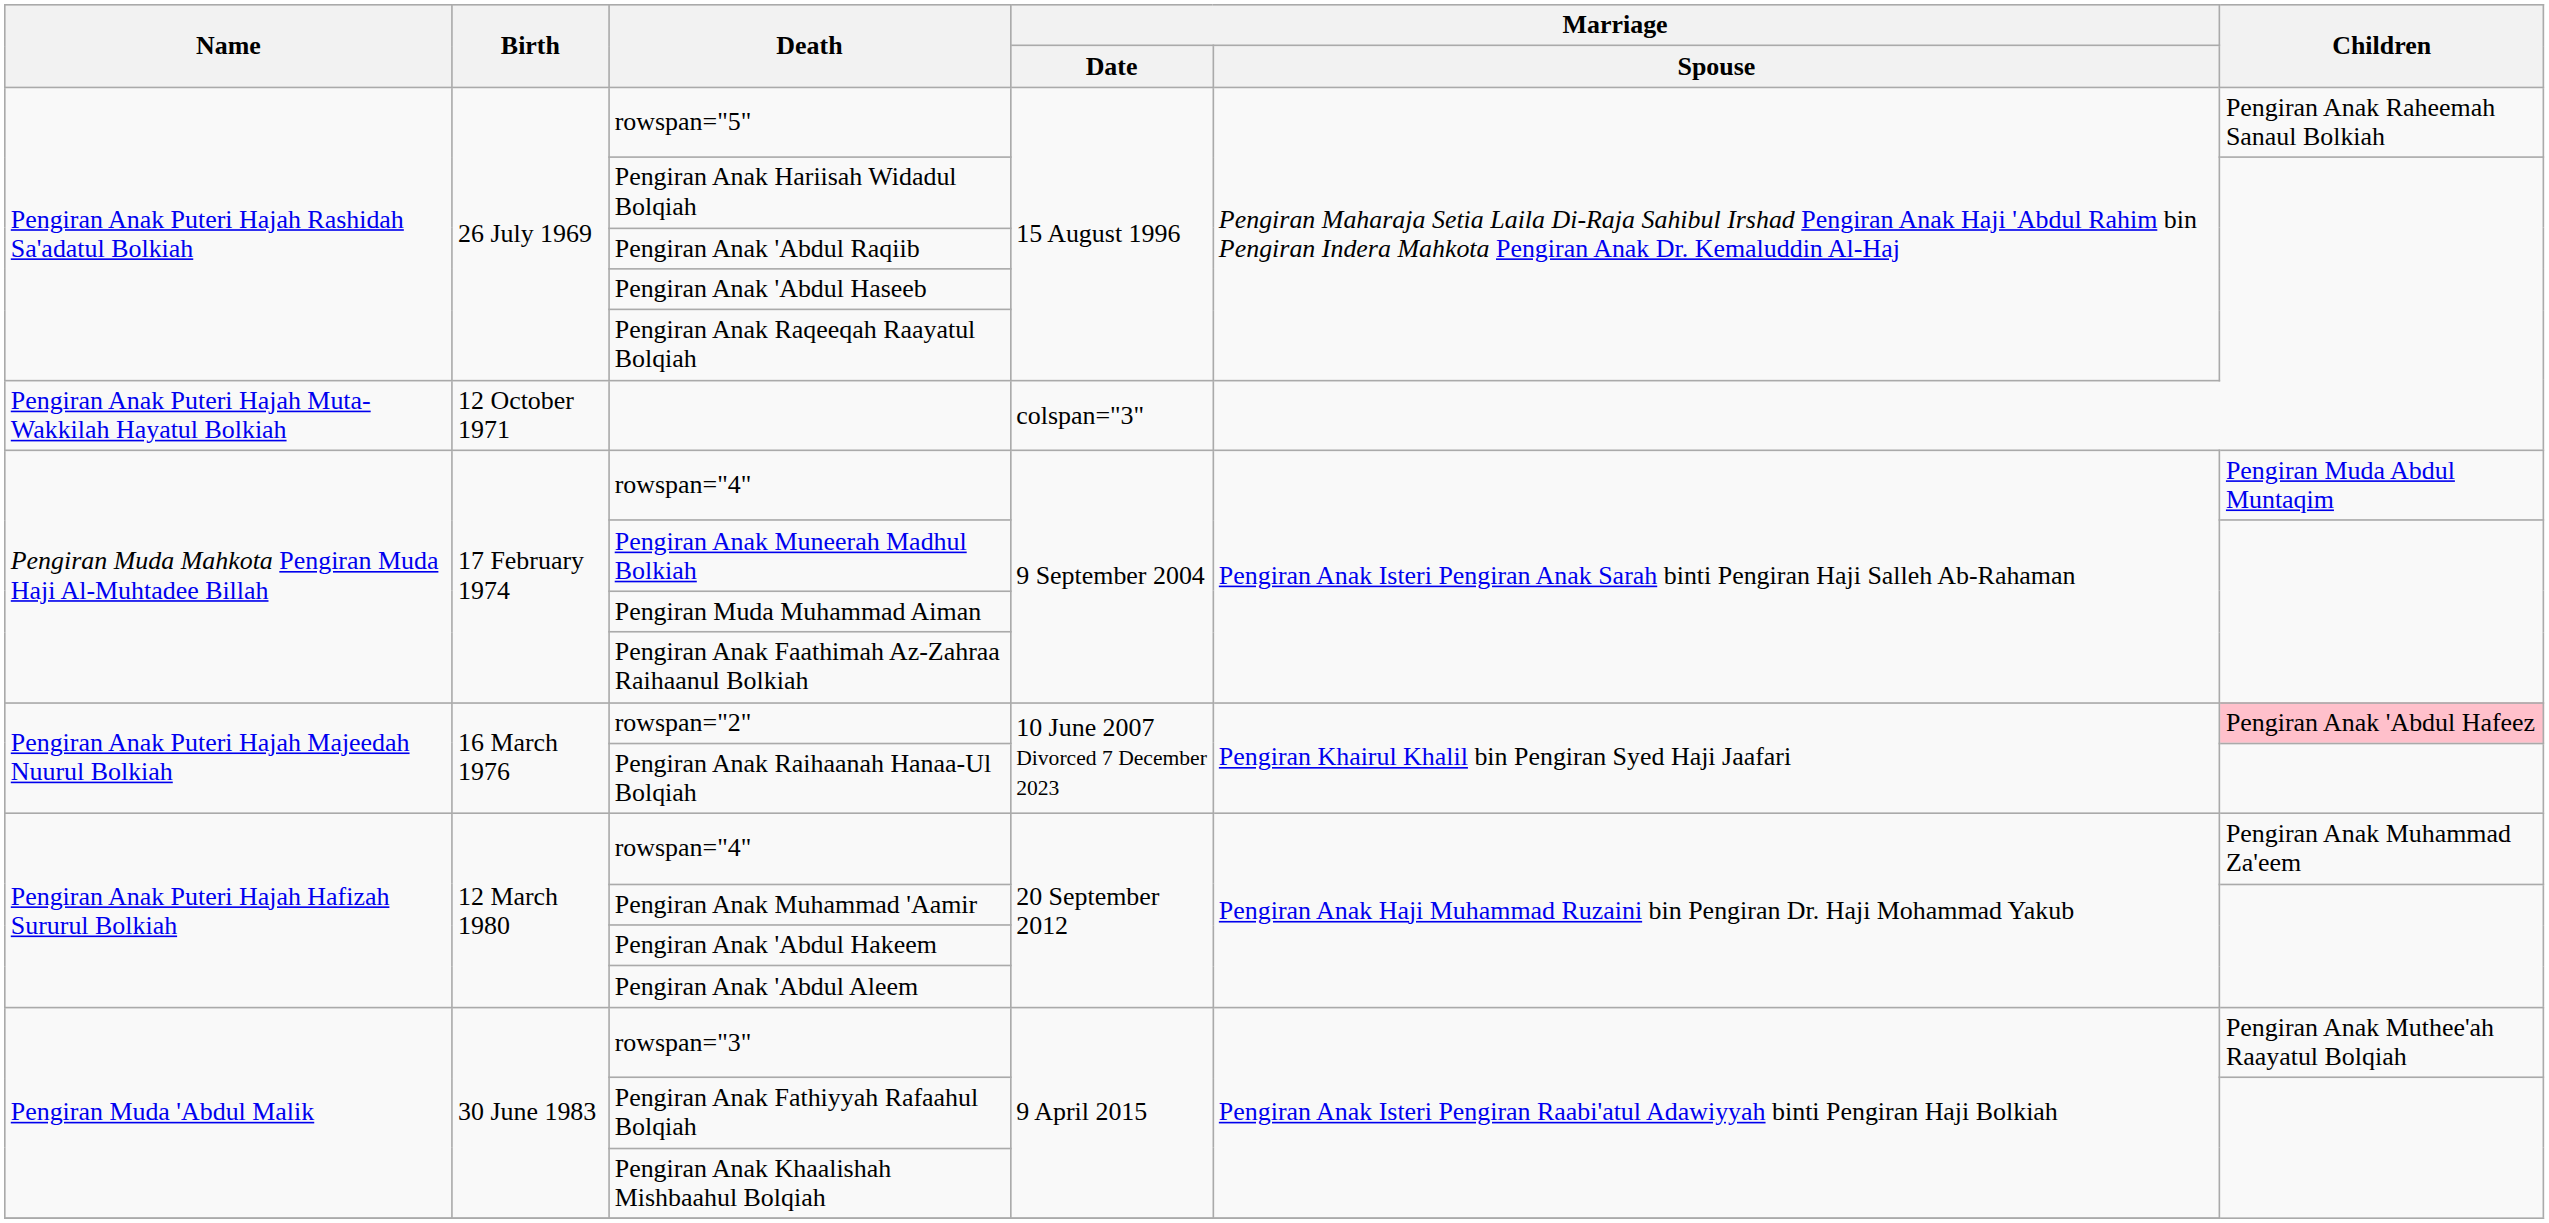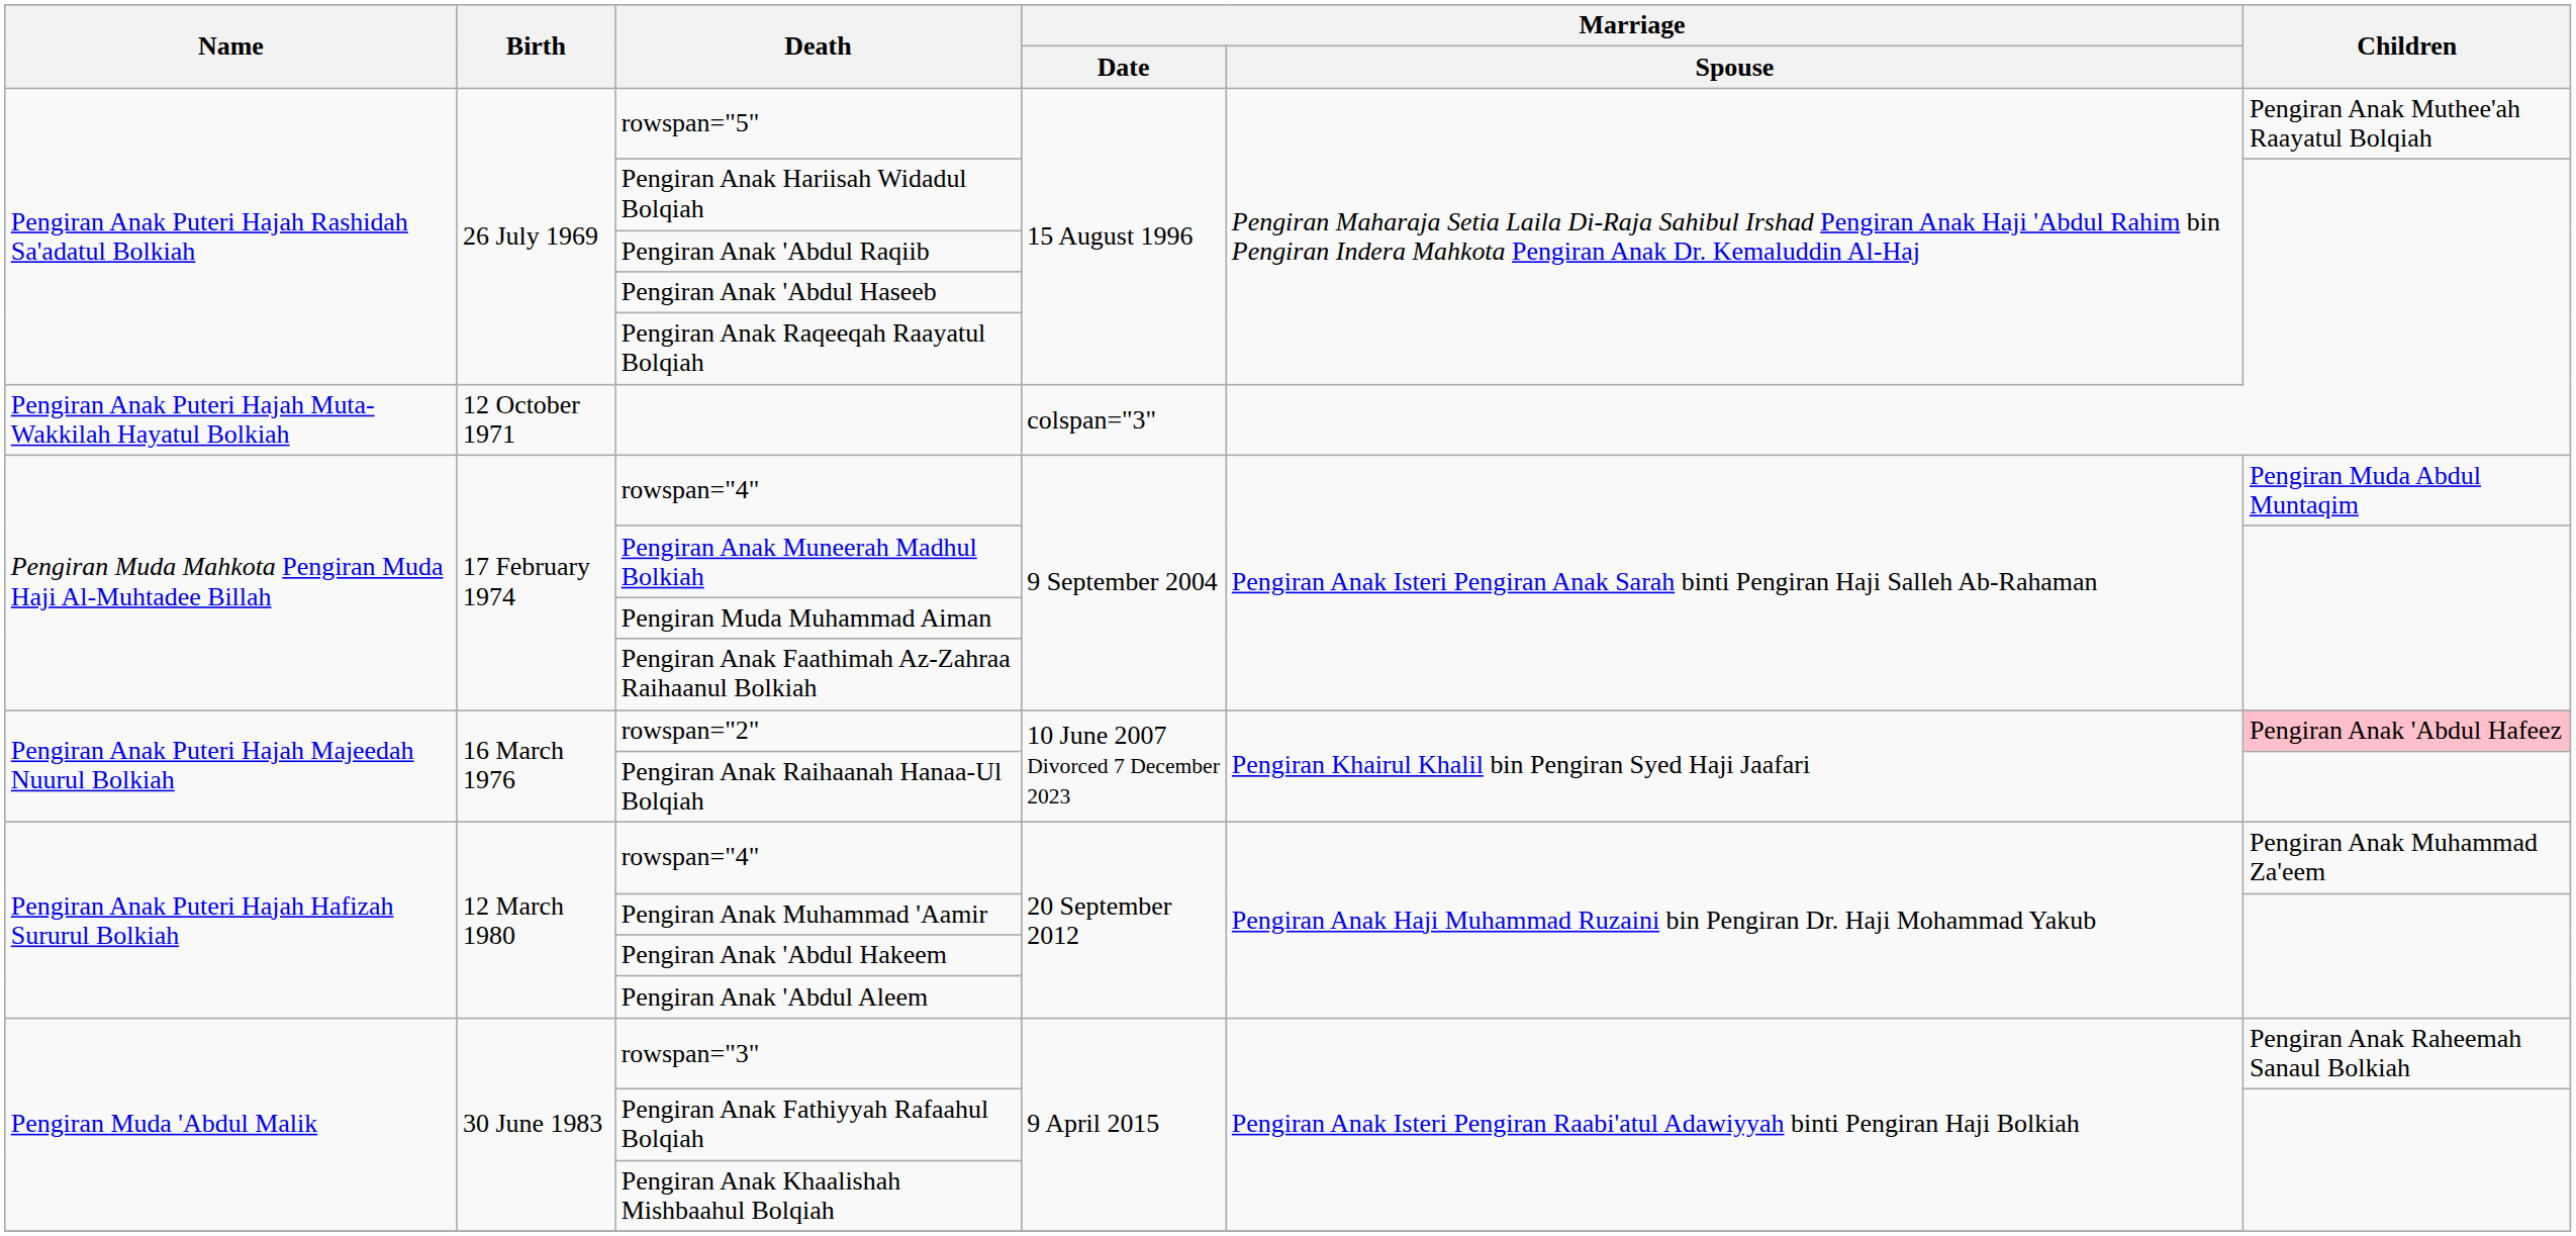rowspan="5" | Children: Pengiran Anak Raheemah Sanaul Bolkiah -> Pengiran Anak Muthee'ah Raayatul Bolqiah
rowspan="3" | Children: Pengiran Anak Muthee'ah Raayatul Bolqiah -> Pengiran Anak Raheemah Sanaul Bolkiah
